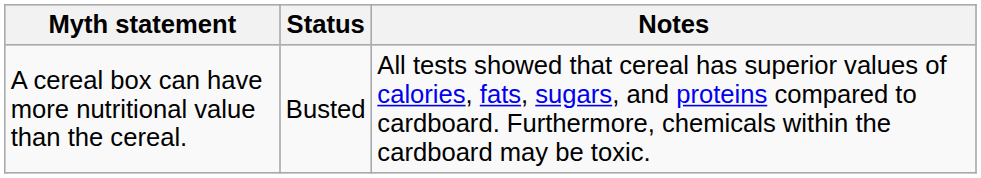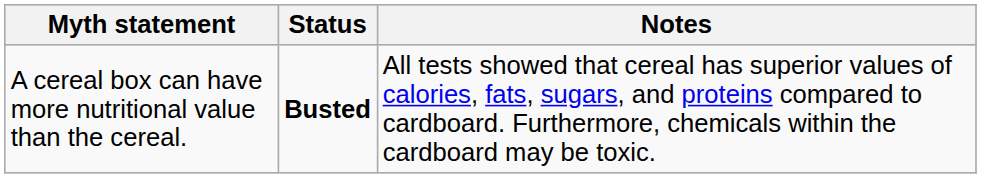row 2 | Status: normal -> bold
